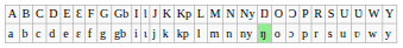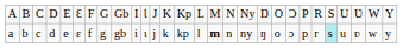a | column 16: normal -> bold
a | column 19: lightgreen background -> no background
a | column 24: no background -> paleturquoise background
